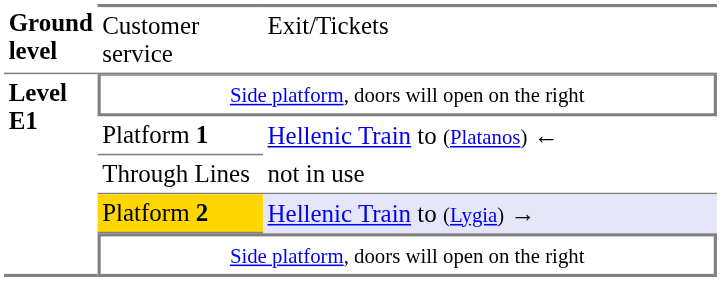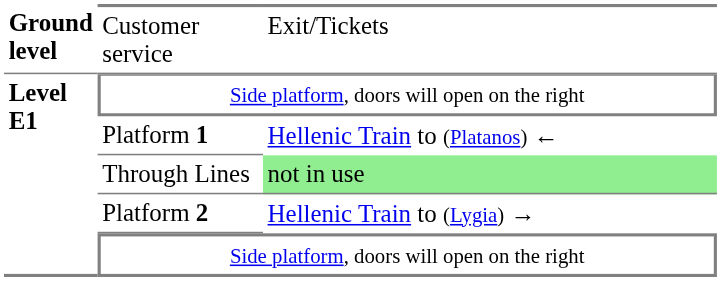Through Lines | column 3: no background -> lightgreen background
Platform 2 | column 2: gold background -> no background
Platform 2 | column 3: lavender background -> no background
